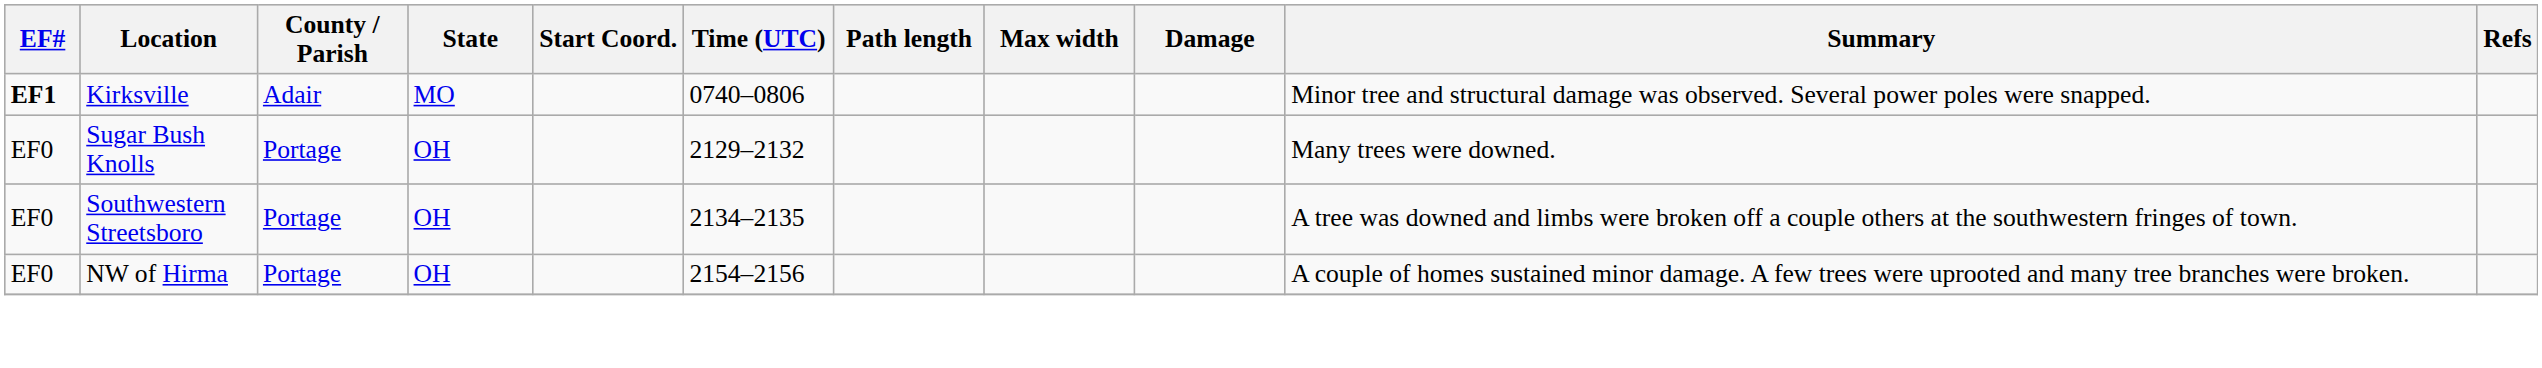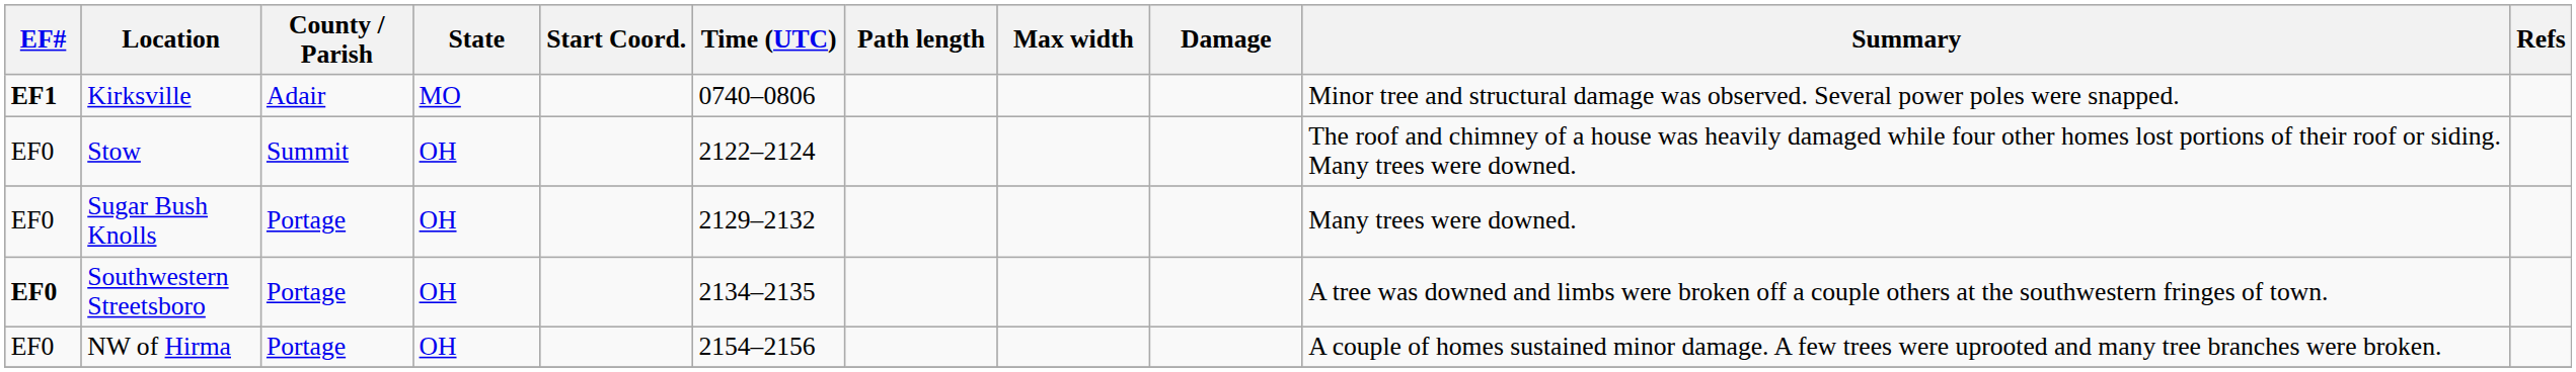+ row: EF0 | Stow | Summit | OH | 2122–2124 | The roof and chimney of a house was heavily damaged while four other homes lost portions of their roof or siding. Many trees were downed.
Southwestern Streetsboro | EF#: normal -> bold
